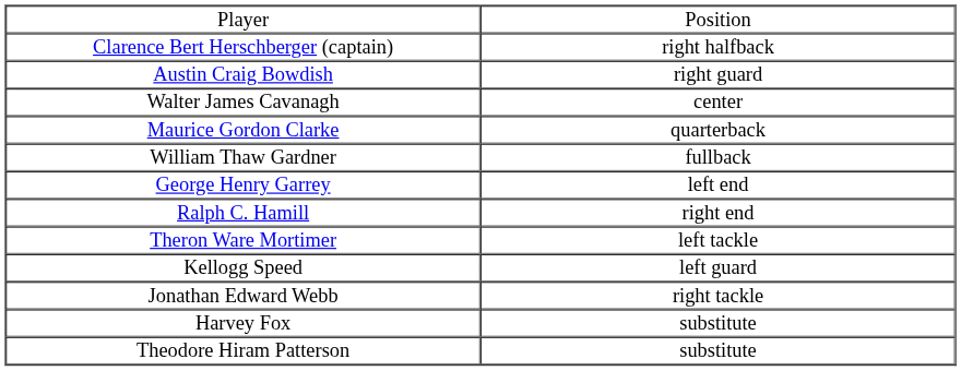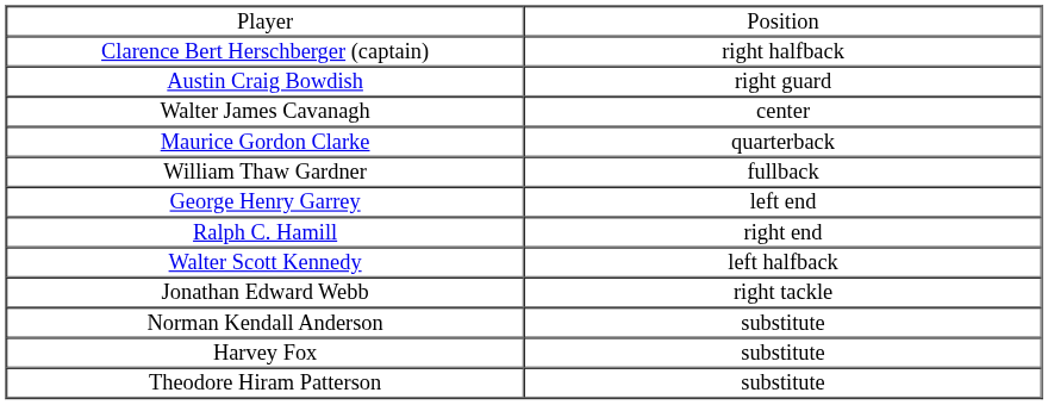+ row: Walter Scott Kennedy | left halfback
- row: Theron Ware Mortimer | left tackle
- row: Kellogg Speed | left guard
+ row: Norman Kendall Anderson | substitute
